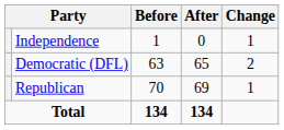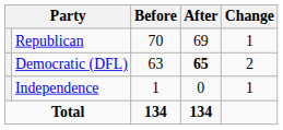rows swapped: Republican <-> Independence
Democratic (DFL) | After: normal -> bold
